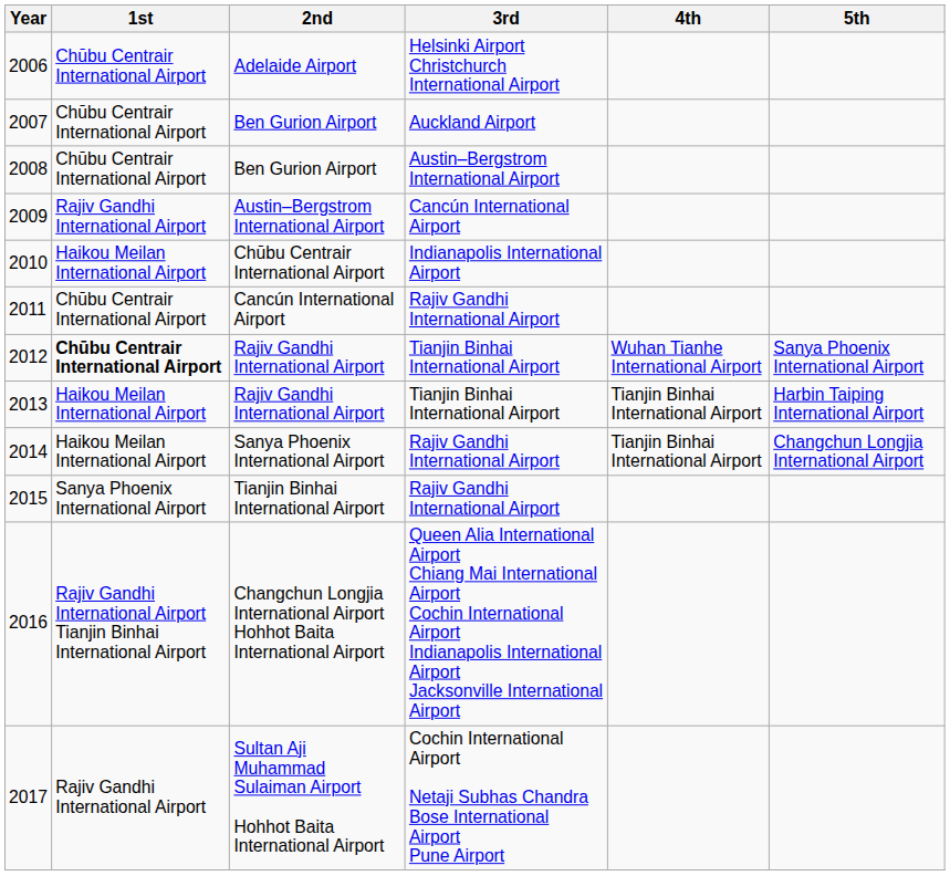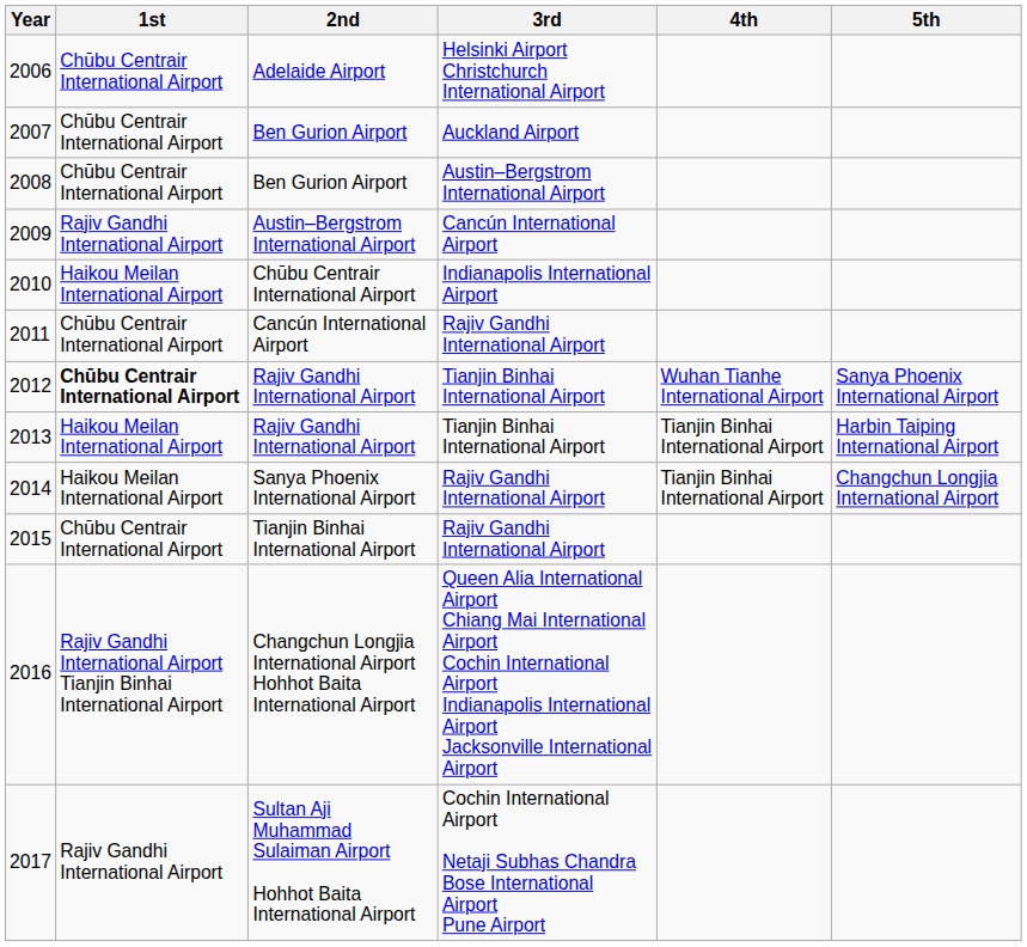2015 | 1st: Sanya Phoenix International Airport -> Chūbu Centrair International Airport
